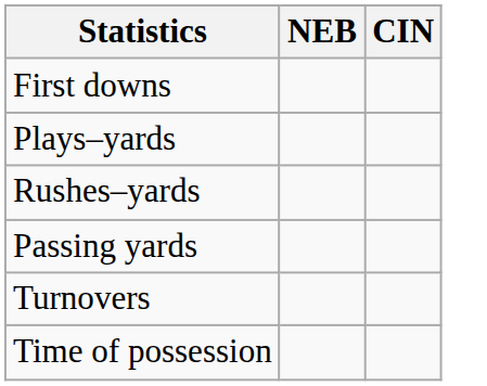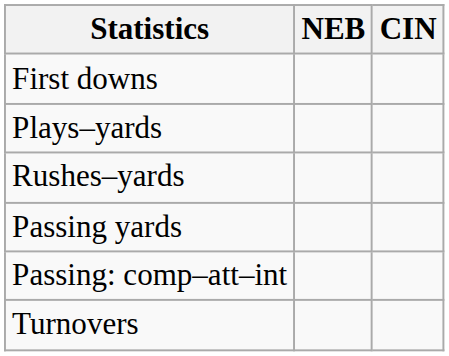+ row: Passing: comp–att–int
- row: Time of possession
